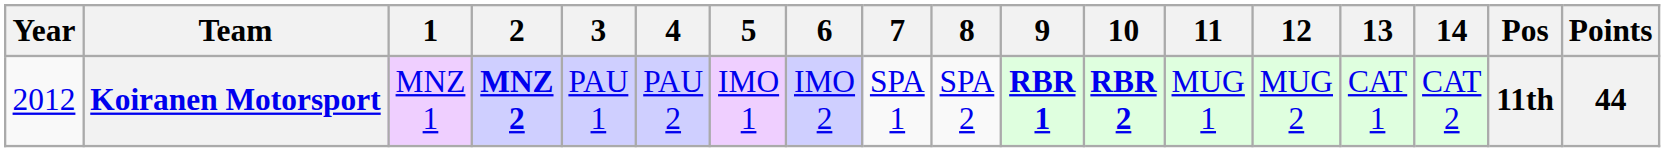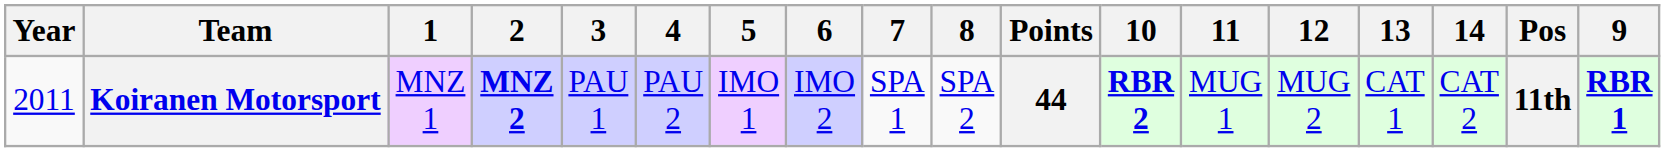columns swapped: 9 <-> Points
Koiranen Motorsport | Year: 2012 -> 2011
